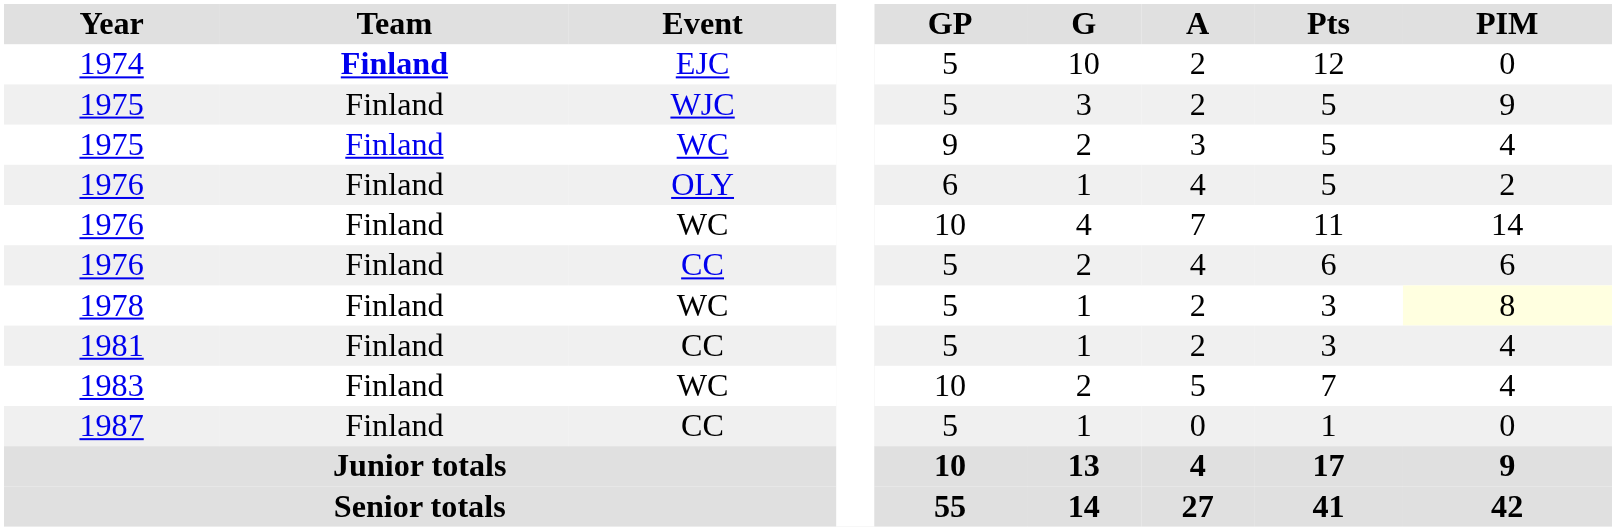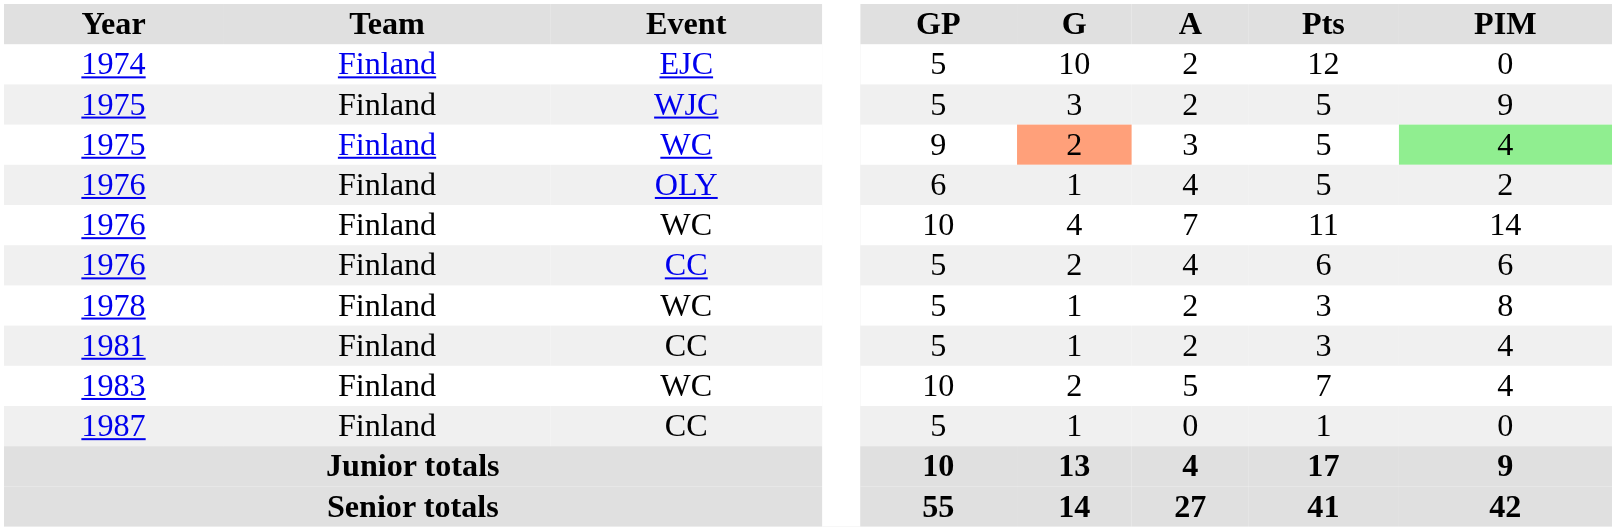1974 | Team: bold -> normal
1975 / WC | G: no background -> lightsalmon background
1975 / WC | PIM: no background -> lightgreen background
1978 | PIM: lightyellow background -> no background
